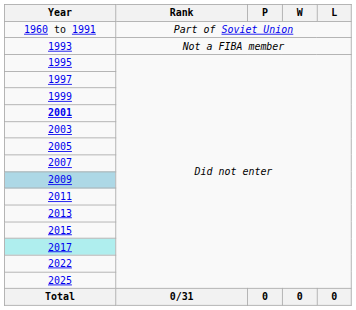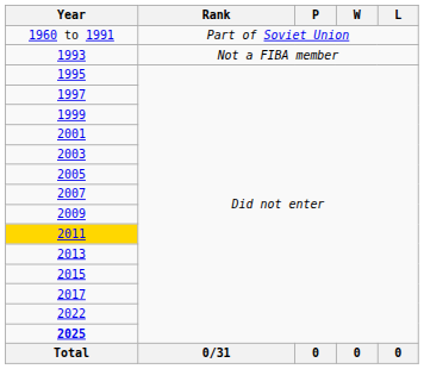2001 | Year: bold -> normal
2009 | Year: lightblue background -> no background
2011 | Year: no background -> gold background
2017 | Year: paleturquoise background -> no background
2025 | Year: normal -> bold
